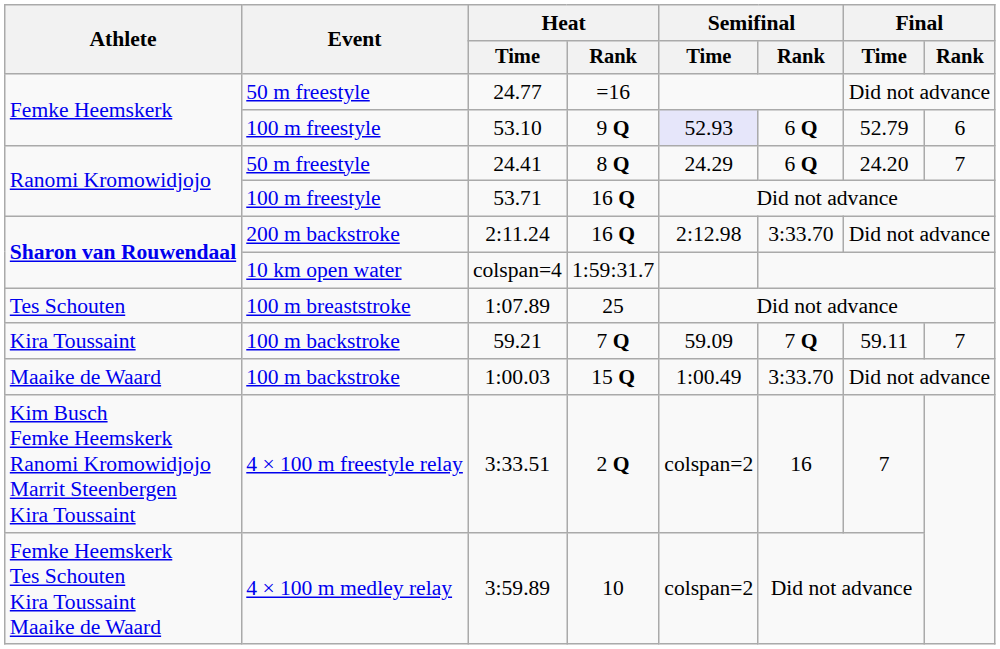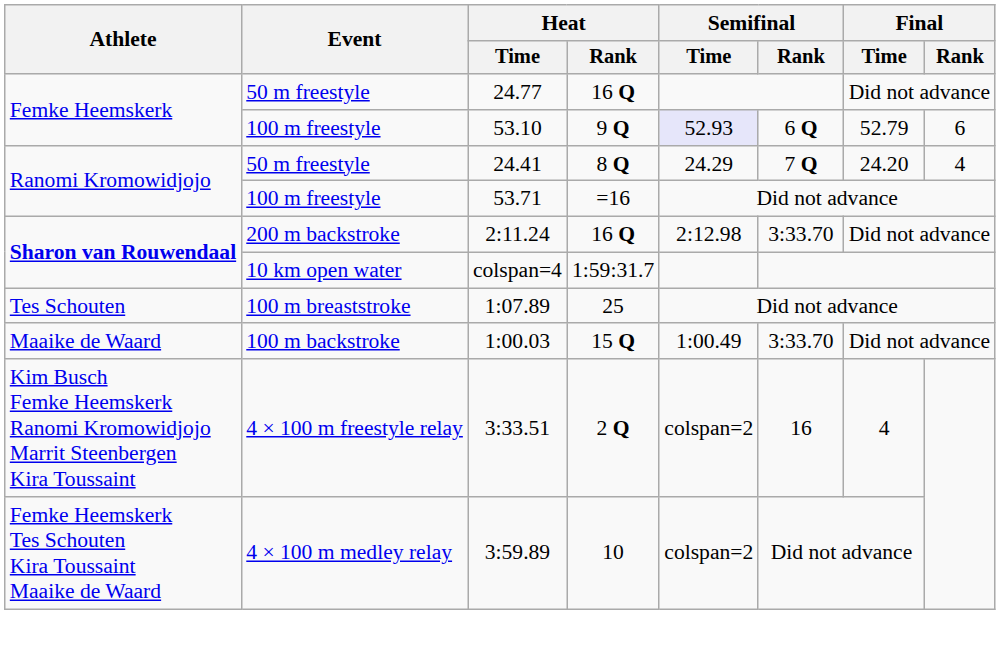24.77 | Heat / Rank: =16 -> 16 Q
24.41 | Semifinal / Rank: 6 Q -> 7 Q
24.41 | Final / Rank: 7 -> 4
53.71 | Heat / Rank: 16 Q -> =16
- row: Kira Toussaint | 100 m backstroke | 59.21 | 7 Q | 59.09 | 7 Q | 59.11 | 7
3:33.51 | Final / Time: 7 -> 4
